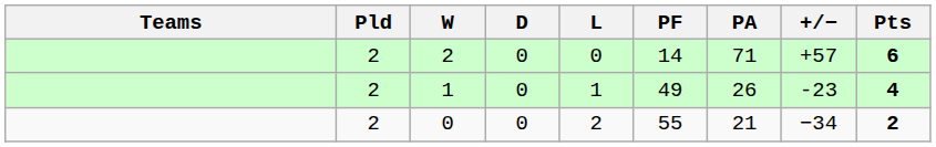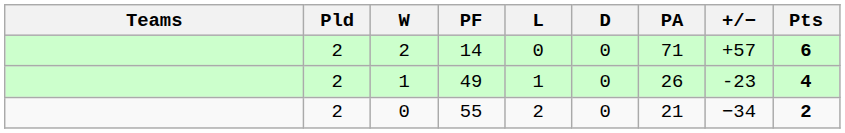columns swapped: D <-> PF
